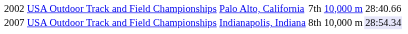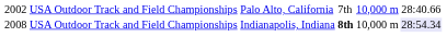row 2 | column 1: 2007 -> 2008
row 2 | column 4: normal -> bold
